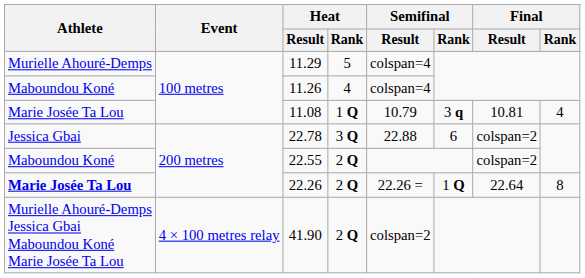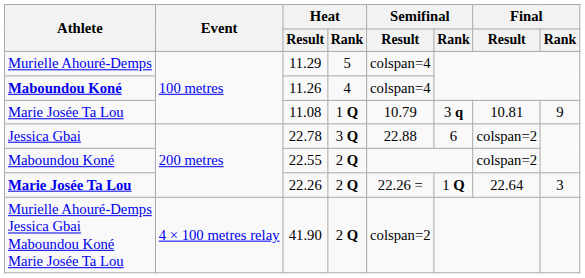11.26 | Athlete: normal -> bold
11.08 | Final / Rank: 4 -> 9
22.26 | Final / Rank: 8 -> 3
